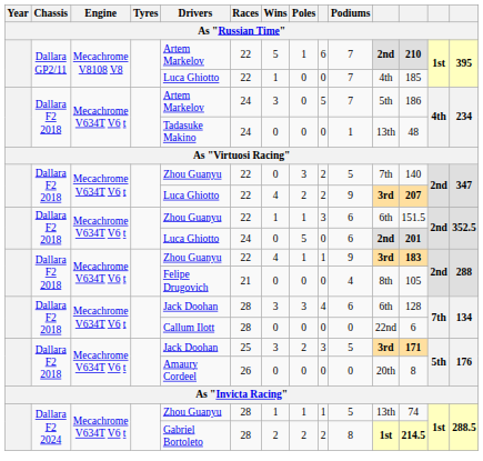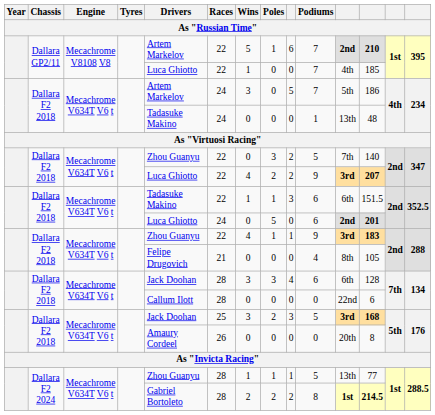row 10 | Drivers: Zhou Guanyu -> Tadasuke Makino
row 16 | column 12: 171 -> 168
row 19 | column 12: 74 -> 77
